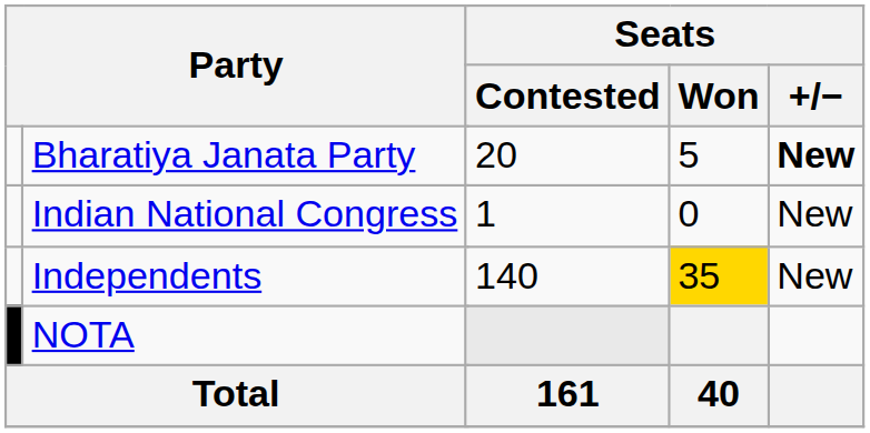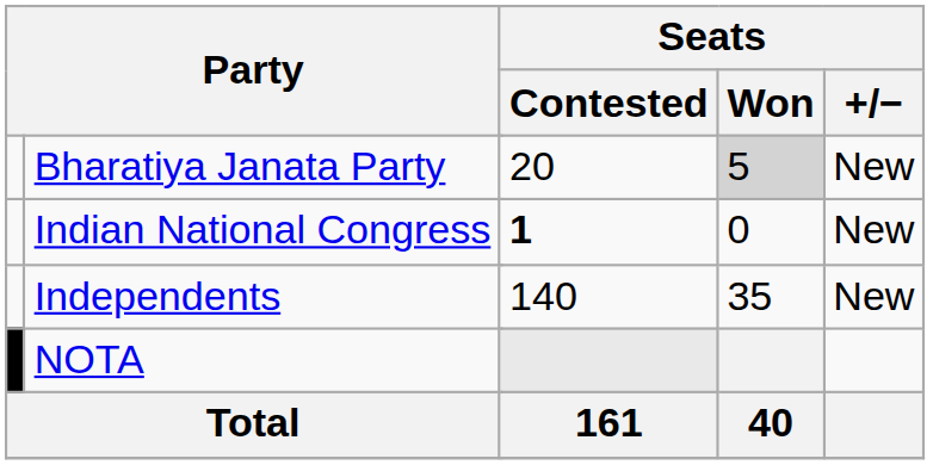Bharatiya Janata Party | Seats / Won: no background -> lightgrey background
Bharatiya Janata Party | Seats / +/−: bold -> normal
Indian National Congress | Seats / Contested: normal -> bold
Independents | Seats / Won: gold background -> no background
